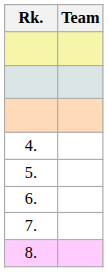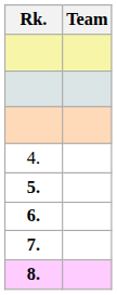row 6 | Rk.: normal -> bold
row 7 | Rk.: normal -> bold
row 8 | Rk.: normal -> bold
row 9 | Rk.: normal -> bold
